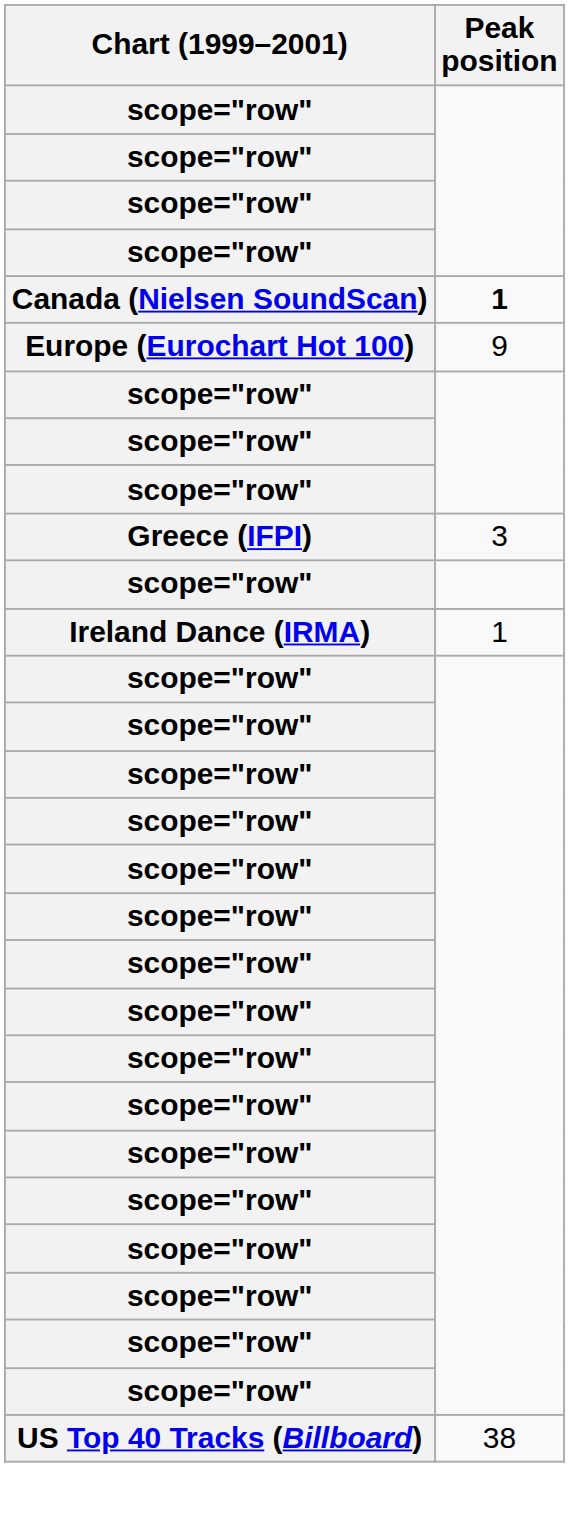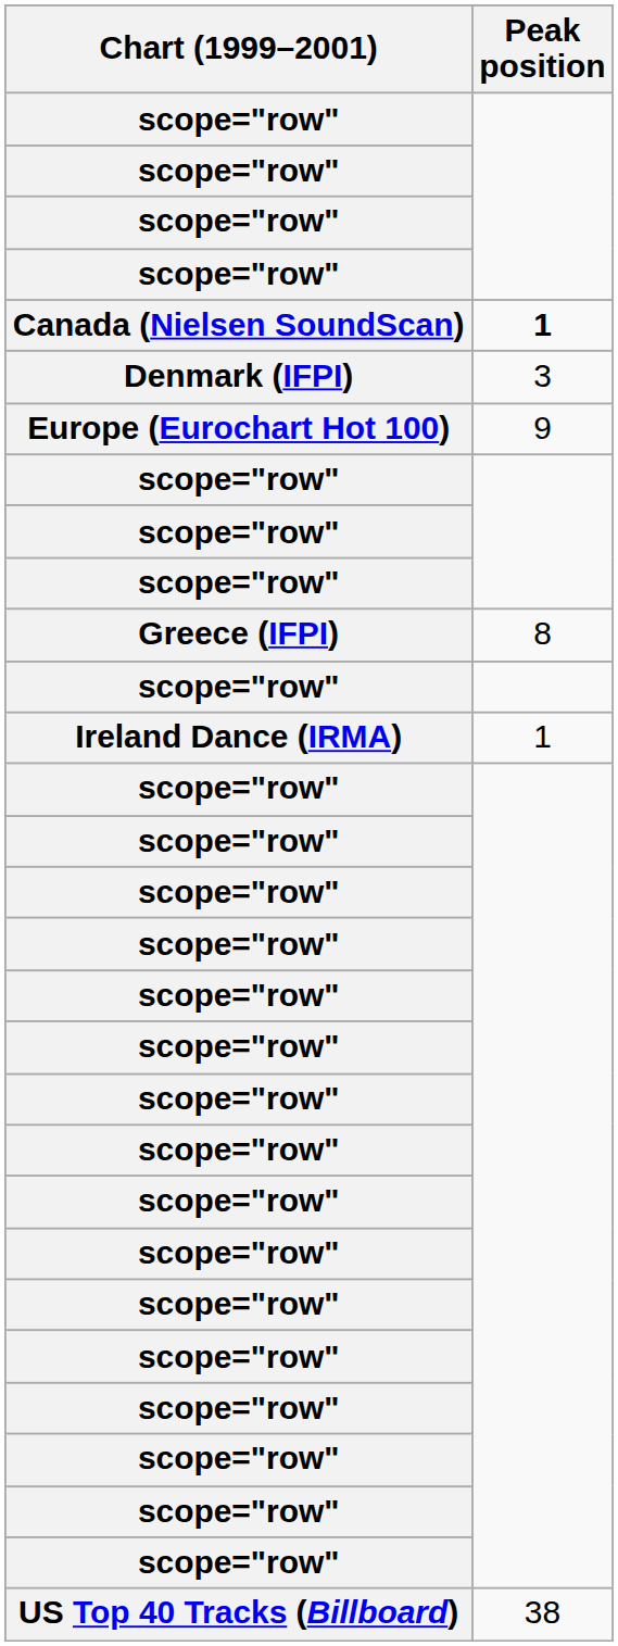+ row: Denmark (IFPI) | 3
Greece (IFPI) | Peak position: 3 -> 8
